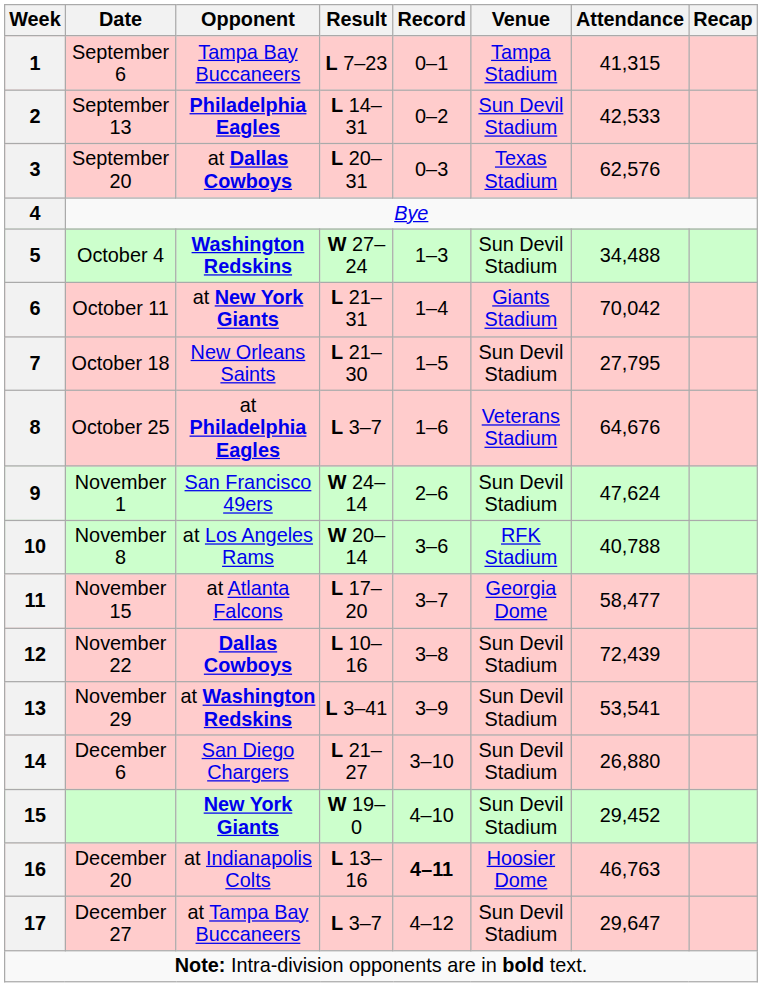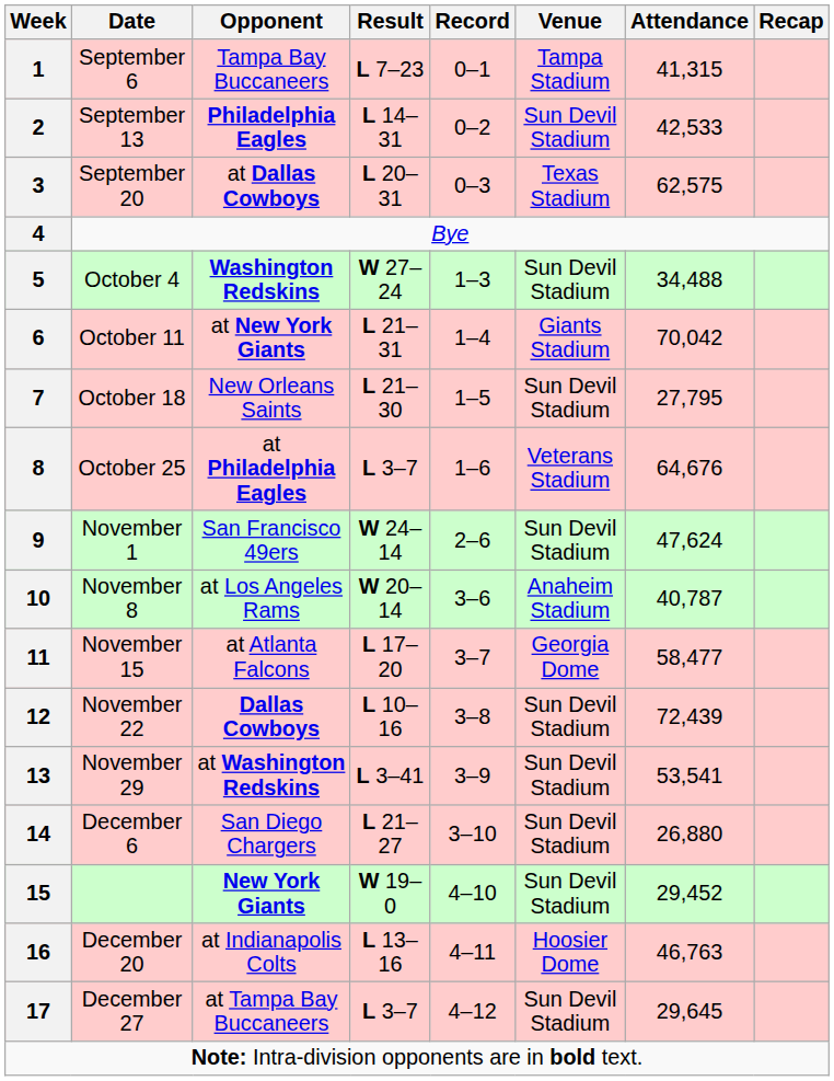3 | Attendance: 62,576 -> 62,575
10 | Venue: RFK Stadium -> Anaheim Stadium
10 | Attendance: 40,788 -> 40,787
16 | Record: bold -> normal
17 | Attendance: 29,647 -> 29,645
